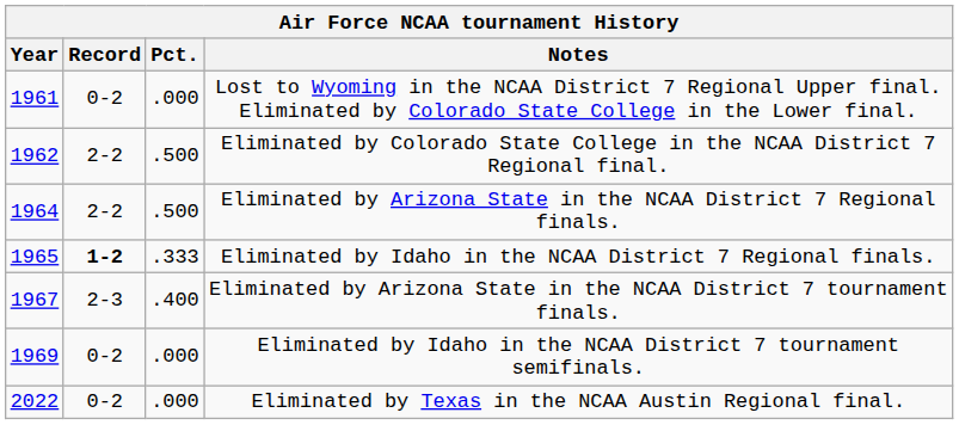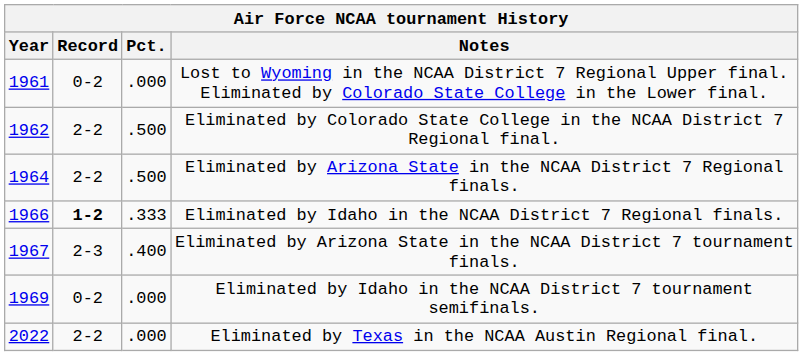Eliminated by Idaho in the NCAA District 7 Regional finals. | Year: 1965 -> 1966
Eliminated by Texas in the NCAA Austin Regional final. | Record: 0-2 -> 2-2
